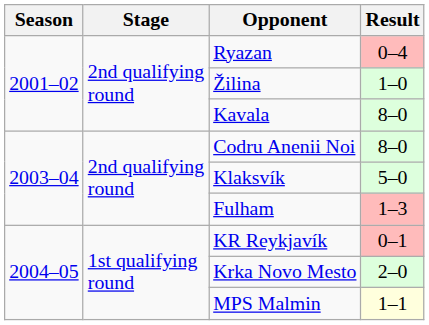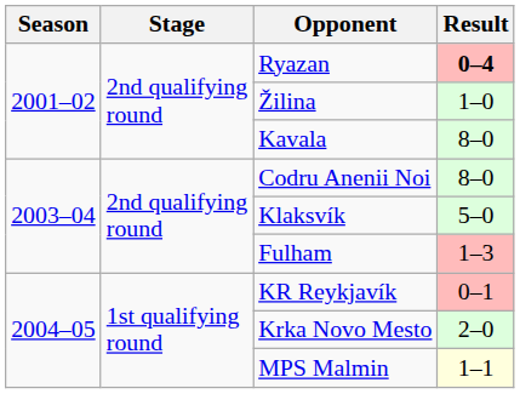Ryazan | Result: normal -> bold
